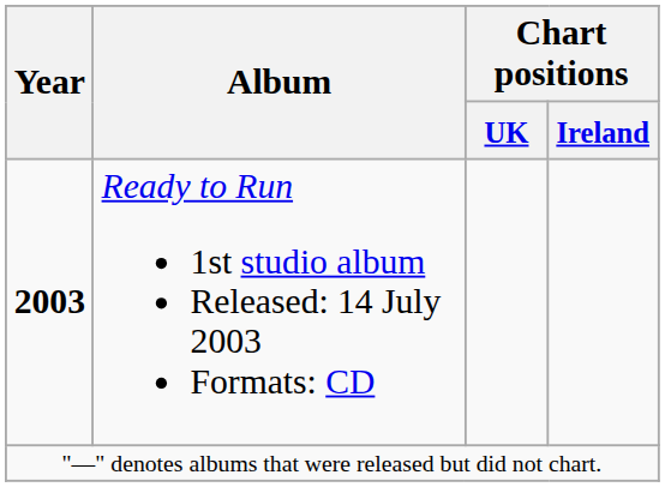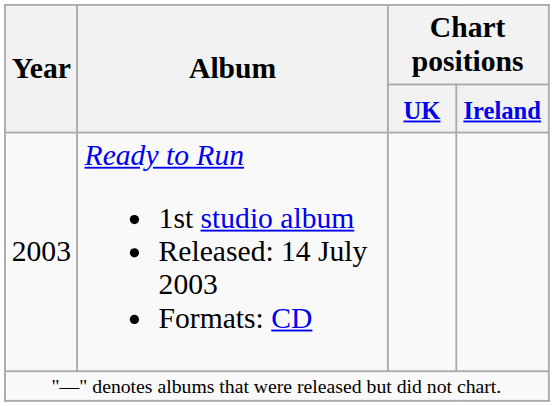2003 | Year: bold -> normal
